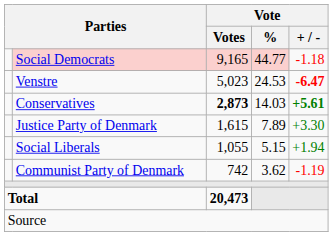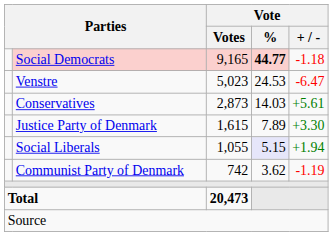Social Democrats | Vote / %: normal -> bold
Venstre | Vote / + / -: bold -> normal
Conservatives | Vote / Votes: bold -> normal
Conservatives | Vote / + / -: bold -> normal
Social Liberals | Vote / %: no background -> lavender background
